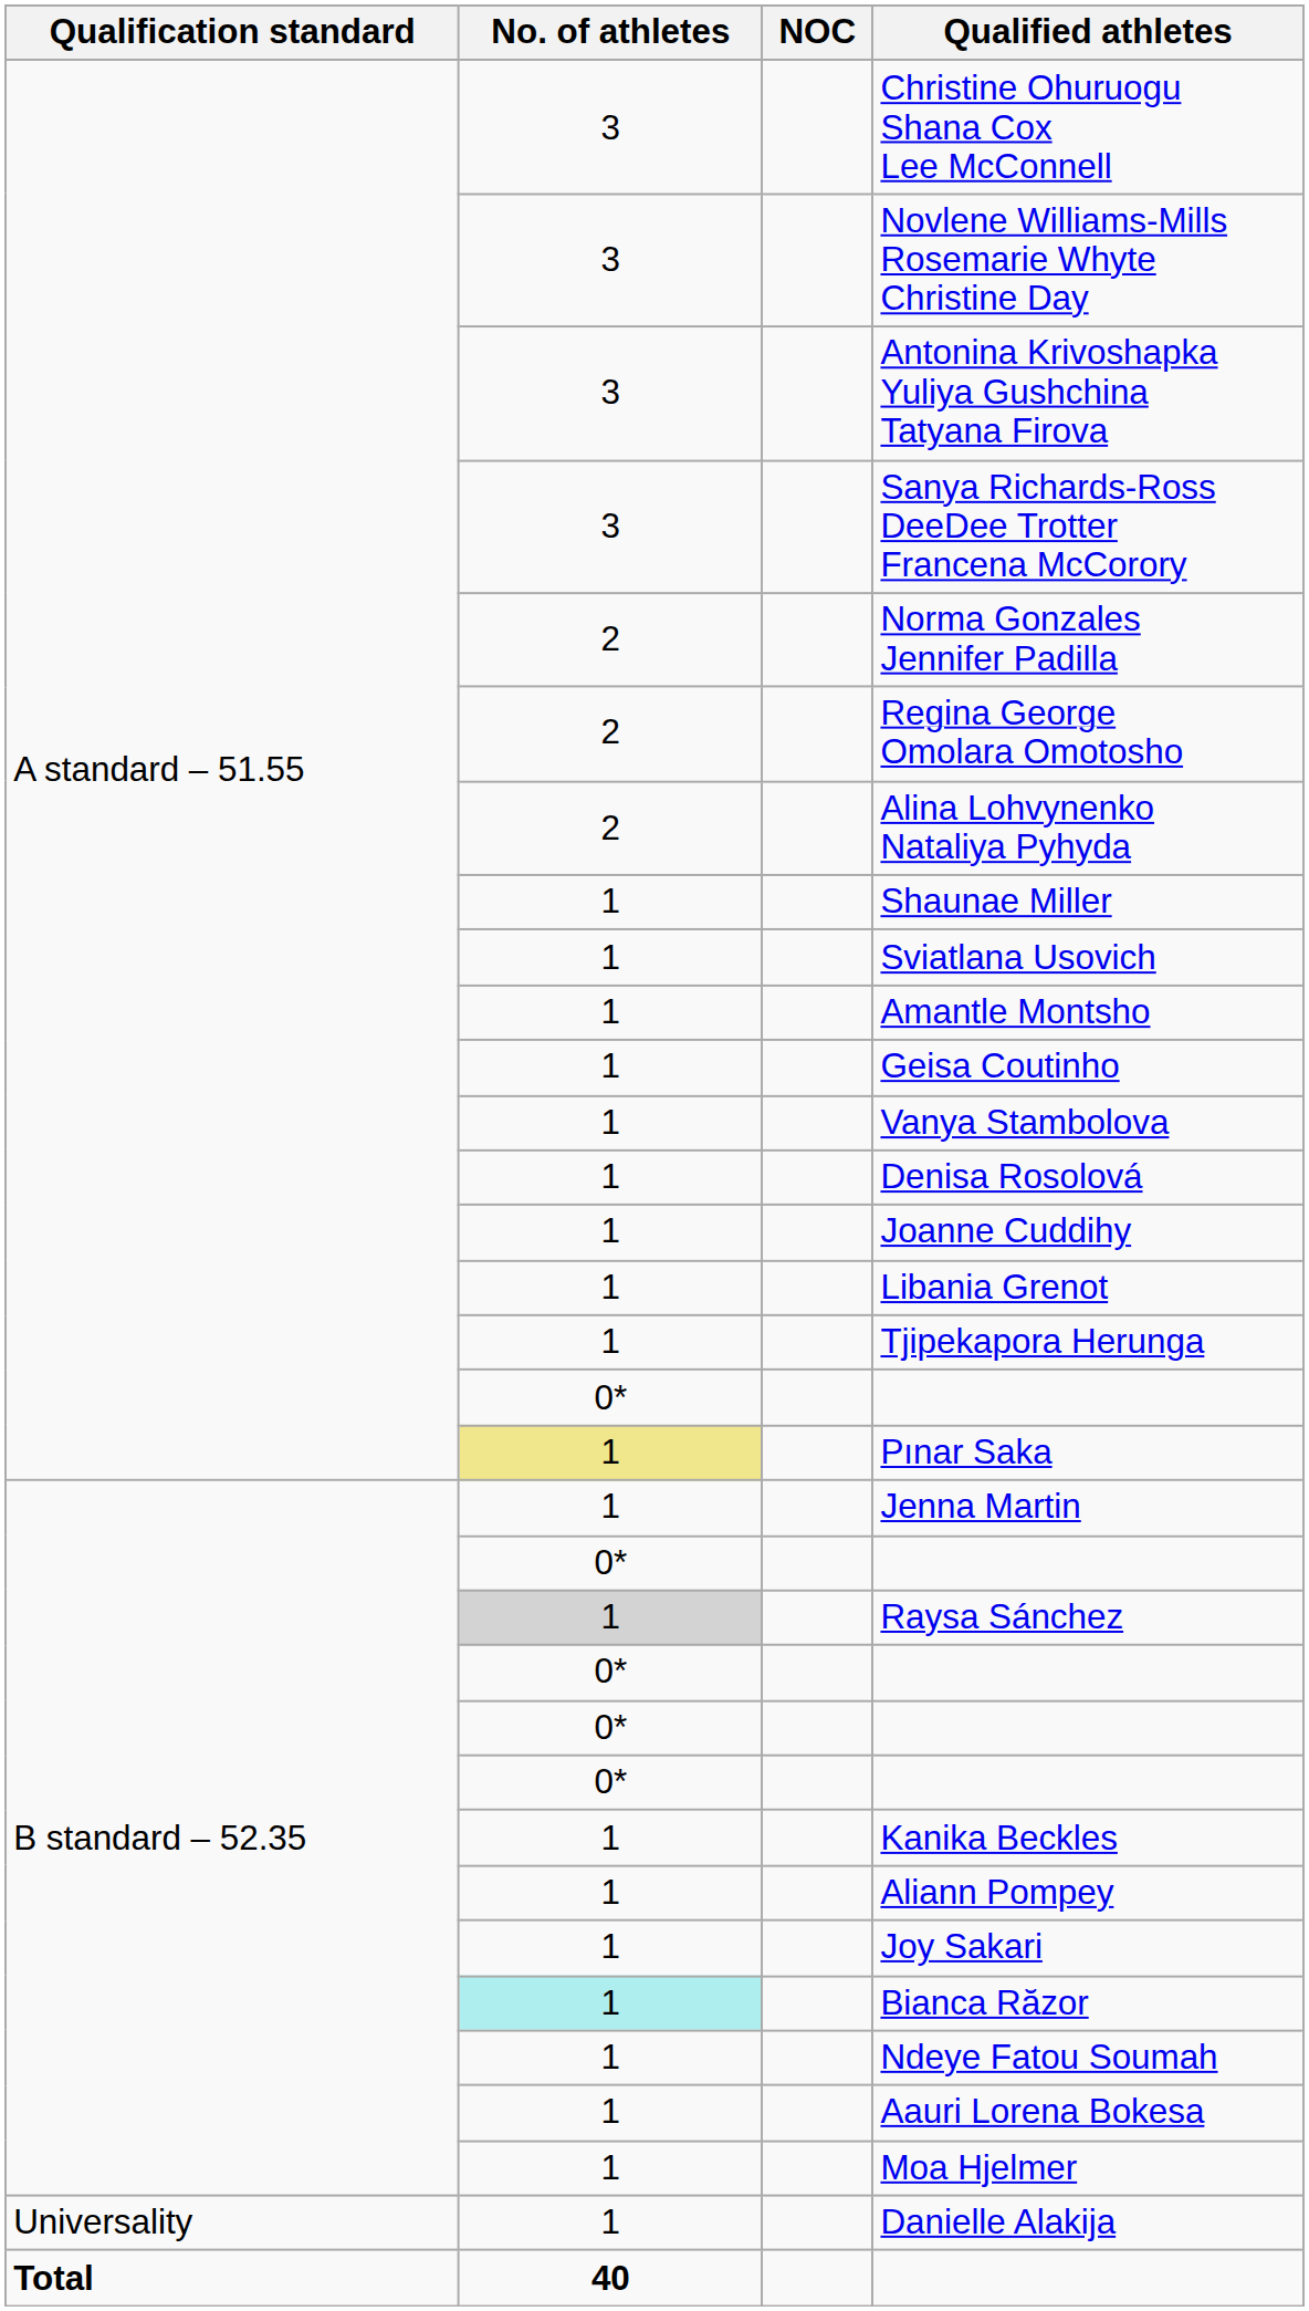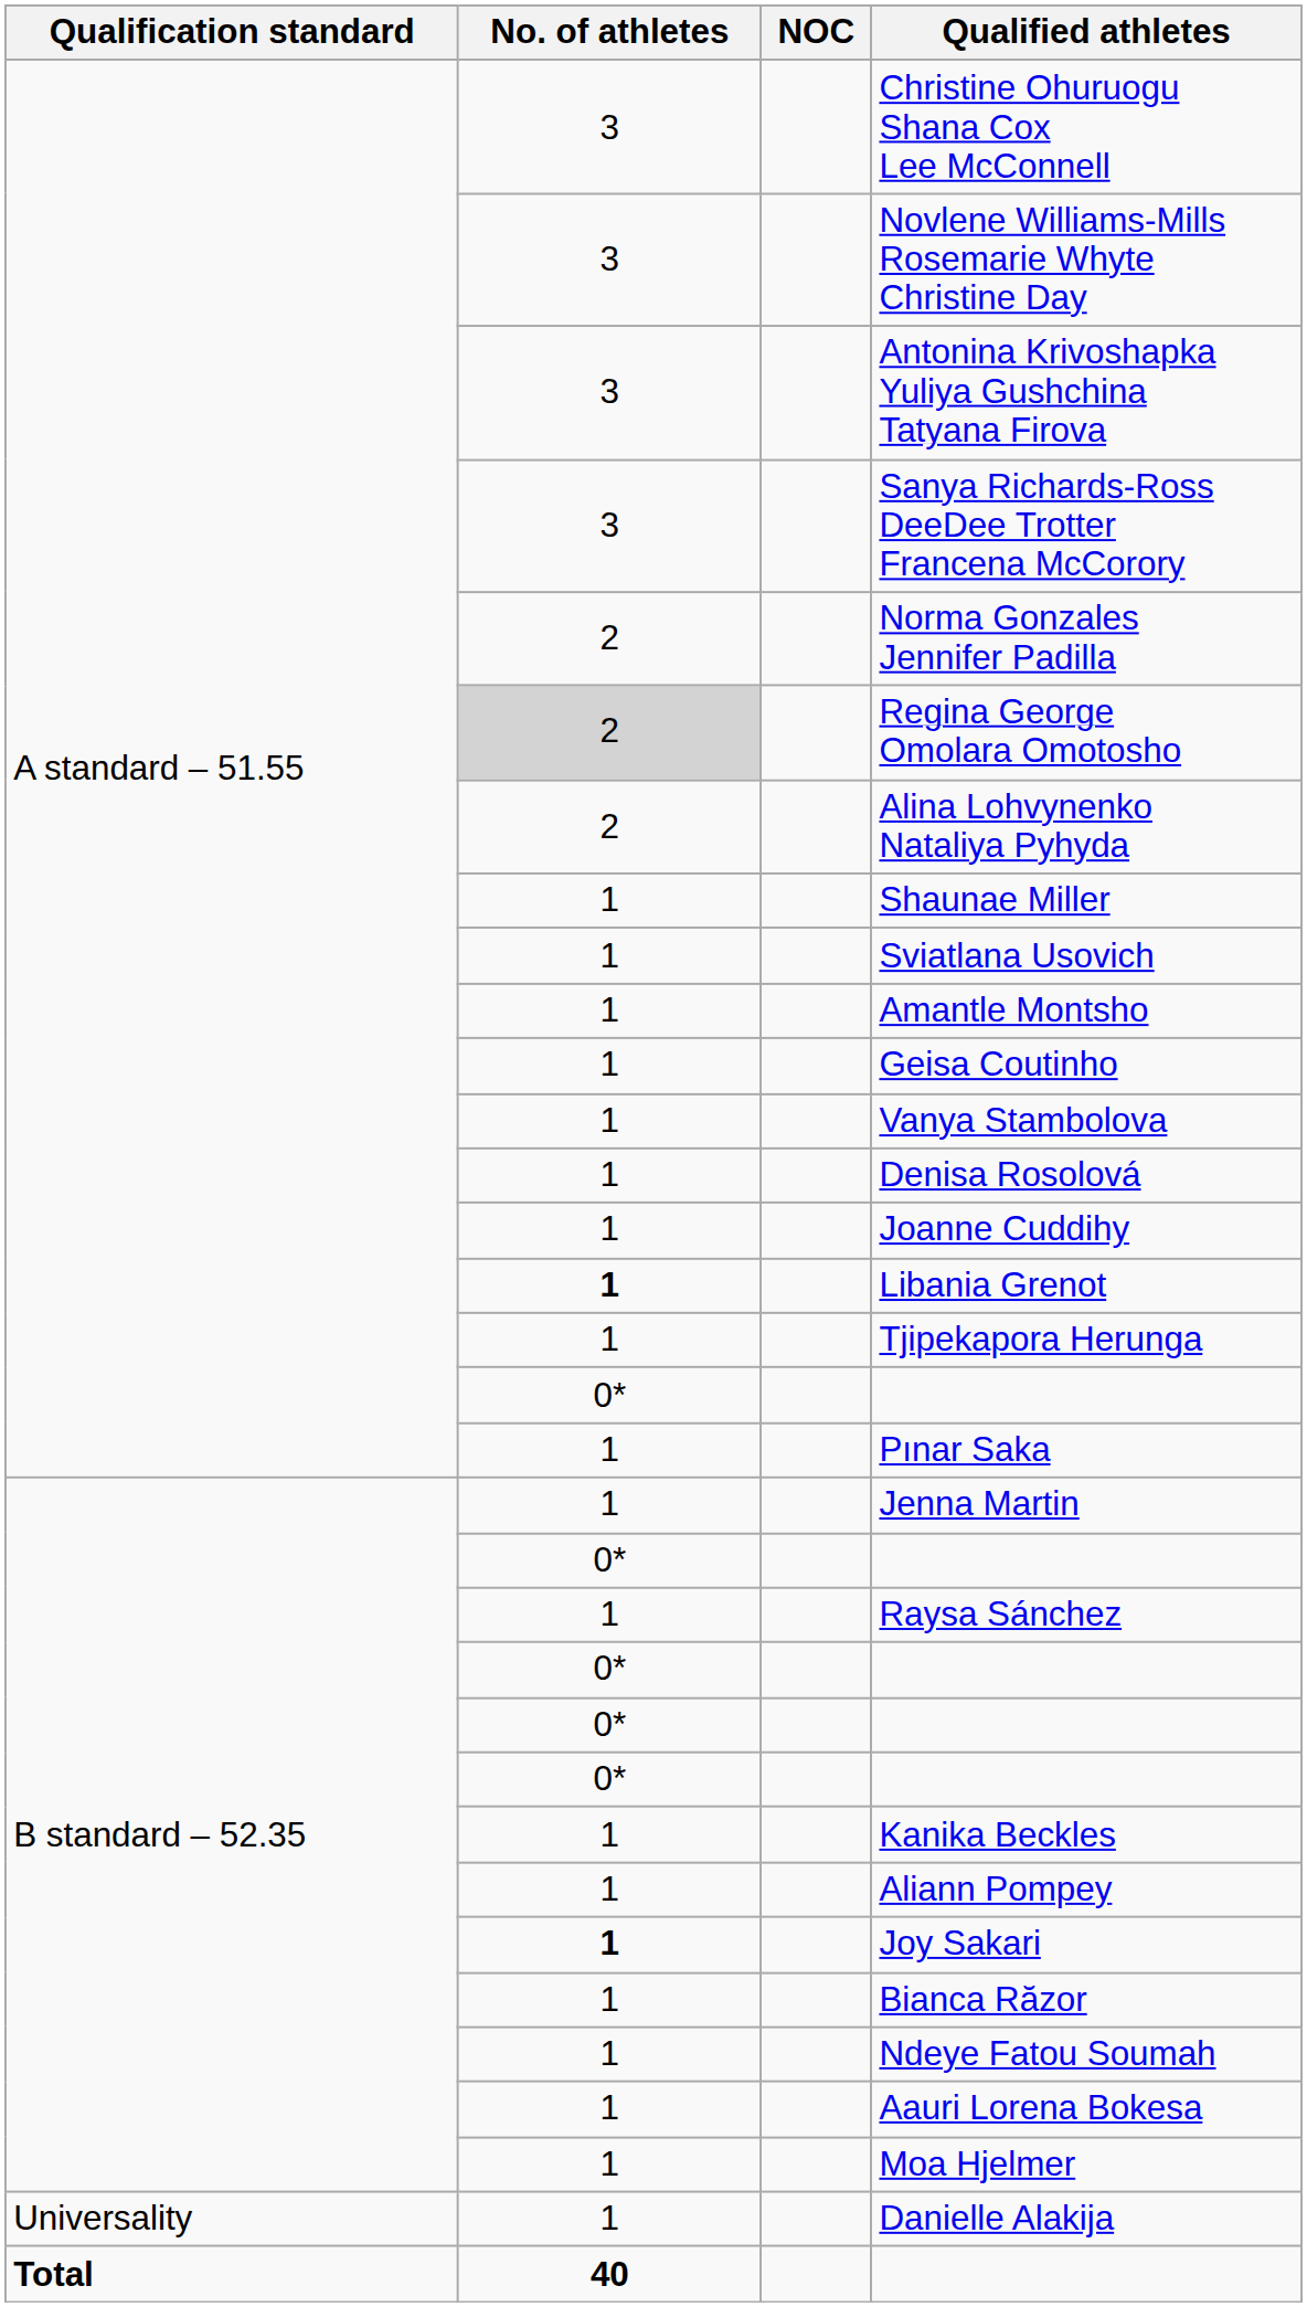Regina George Omolara Omotosho | No. of athletes: no background -> lightgrey background
Libania Grenot | No. of athletes: normal -> bold
Pınar Saka | No. of athletes: khaki background -> no background
Raysa Sánchez | No. of athletes: lightgrey background -> no background
Joy Sakari | No. of athletes: normal -> bold
Bianca Răzor | No. of athletes: paleturquoise background -> no background
